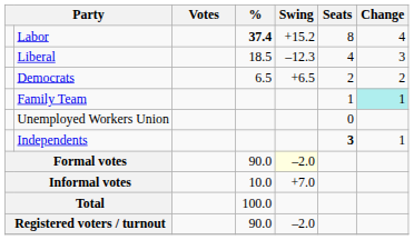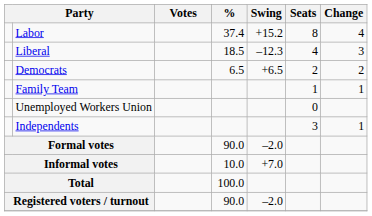Labor | %: bold -> normal
Family Team | Change: paleturquoise background -> no background
Independents | Seats: bold -> normal
Formal votes | Swing: lightyellow background -> no background
